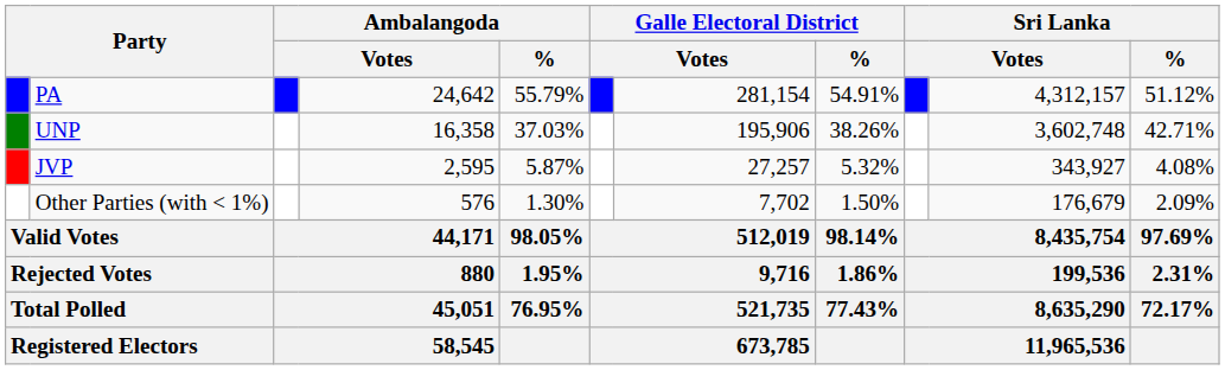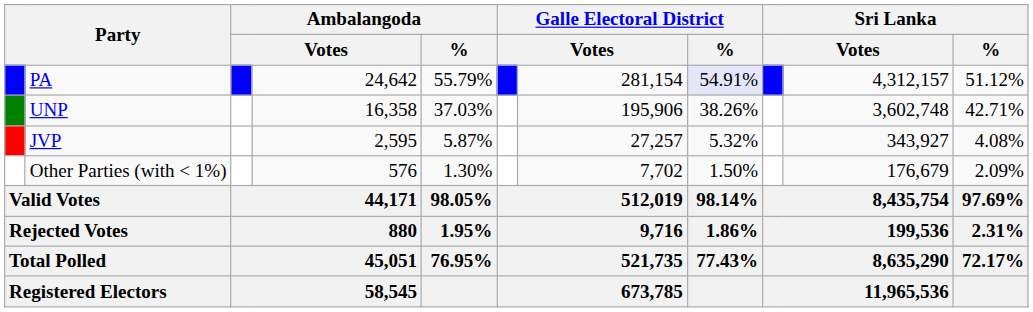PA | Galle Electoral District / %: no background -> lavender background
